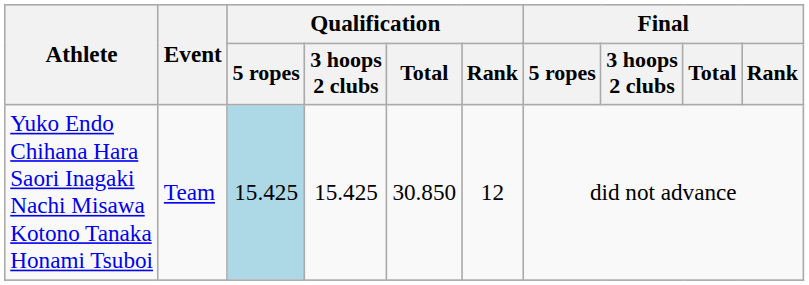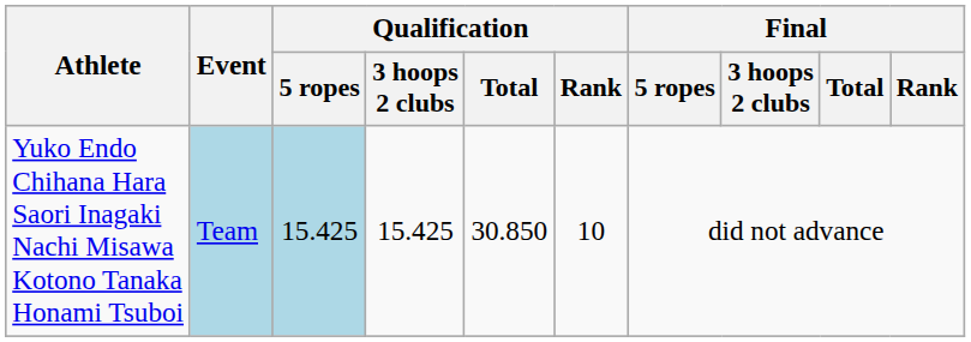row 3 | Event: no background -> lightblue background
row 3 | Qualification / Rank: 12 -> 10
